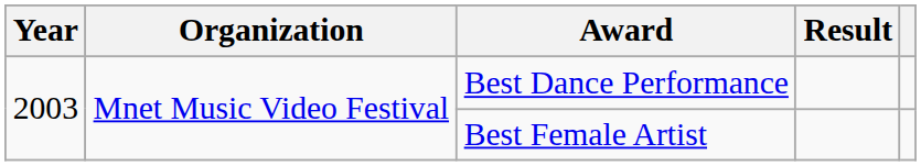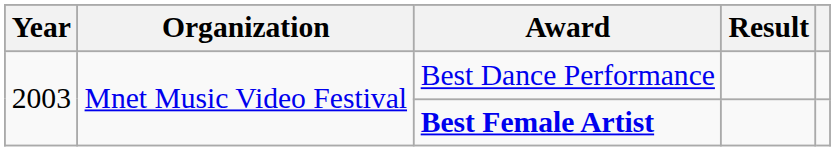Best Female Artist | Award: normal -> bold
